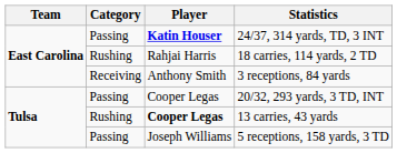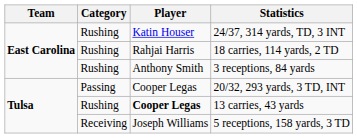24/37, 314 yards, TD, 3 INT | Category: Passing -> Rushing
24/37, 314 yards, TD, 3 INT | Player: bold -> normal
3 receptions, 84 yards | Category: Receiving -> Rushing
5 receptions, 158 yards, 3 TD | Category: Passing -> Receiving
